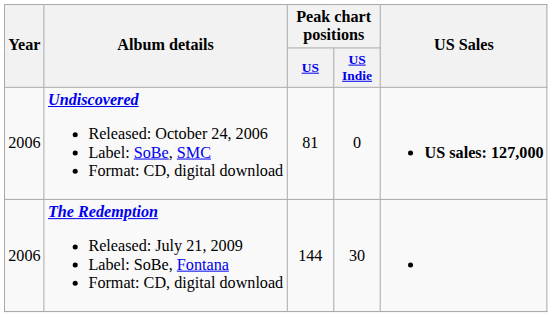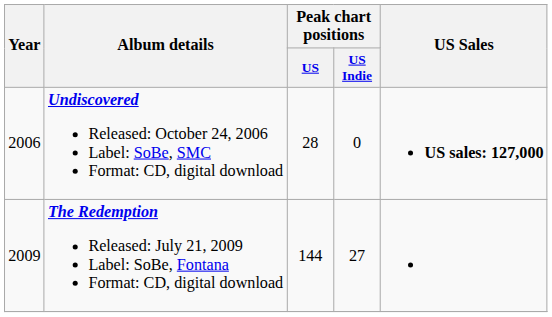row 3 | Peak chart positions / US: 81 -> 28
row 4 | Year: 2006 -> 2009
row 4 | Peak chart positions / US Indie: 30 -> 27
